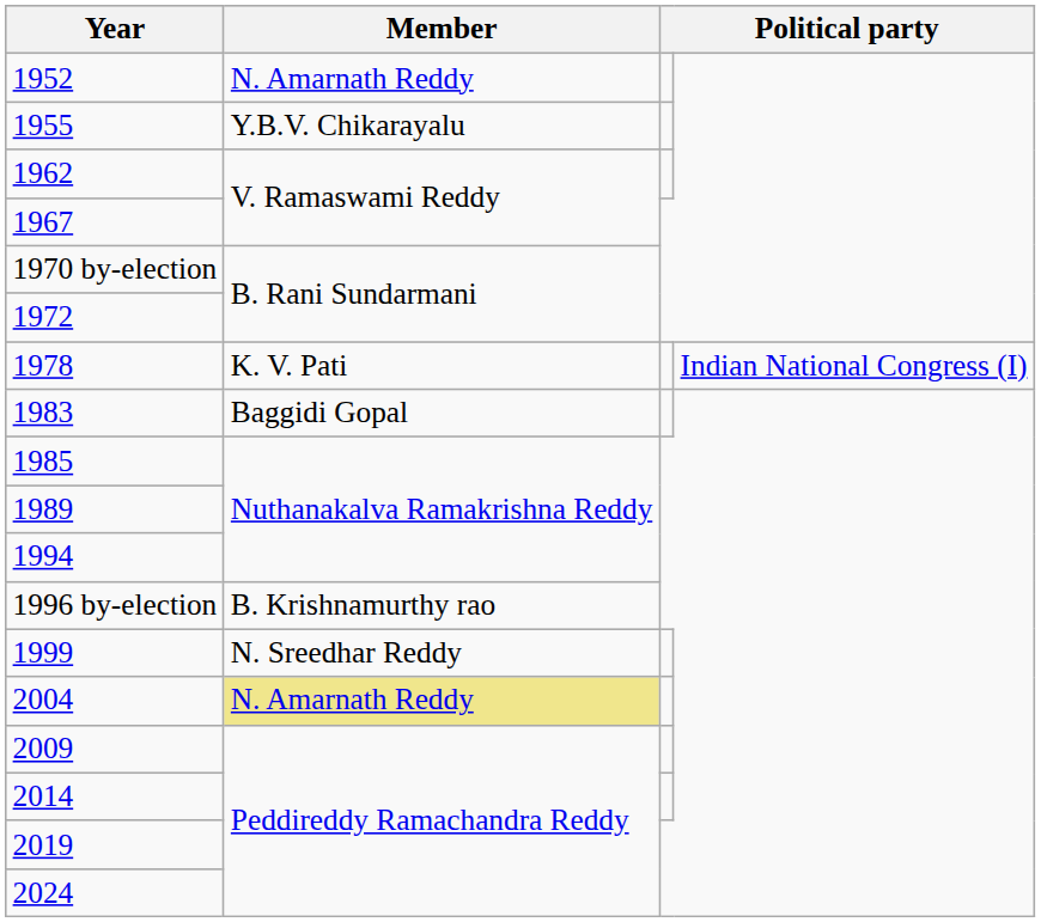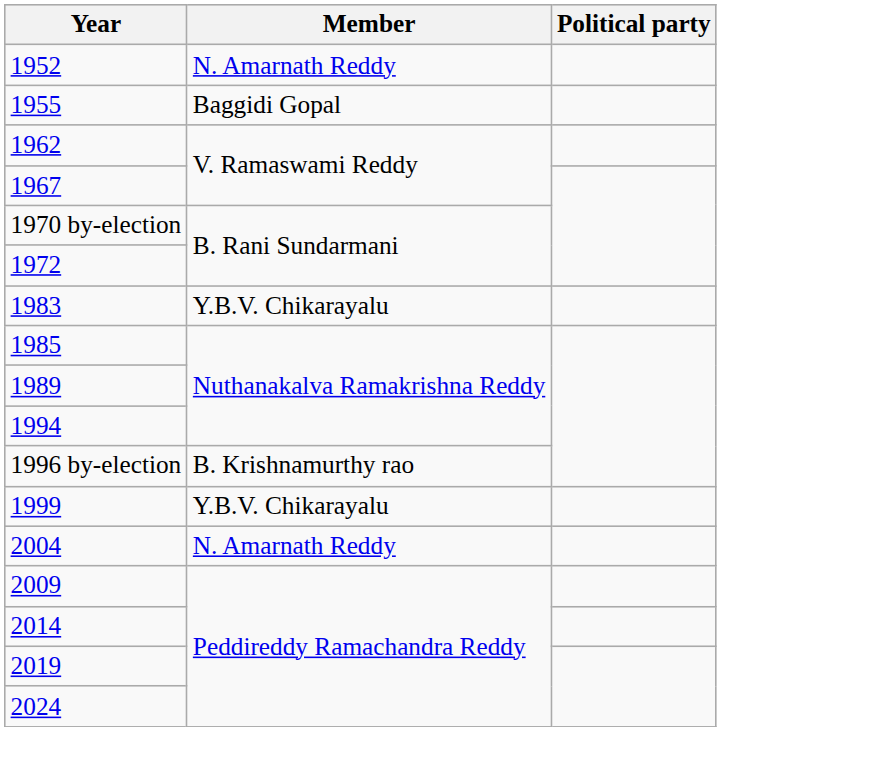1955 | Member: Y.B.V. Chikarayalu -> Baggidi Gopal
- row: 1978 | K. V. Pati | Indian National Congress (I)
1983 | Member: Baggidi Gopal -> Y.B.V. Chikarayalu
1999 | Member: N. Sreedhar Reddy -> Y.B.V. Chikarayalu
2004 | Member: khaki background -> no background
